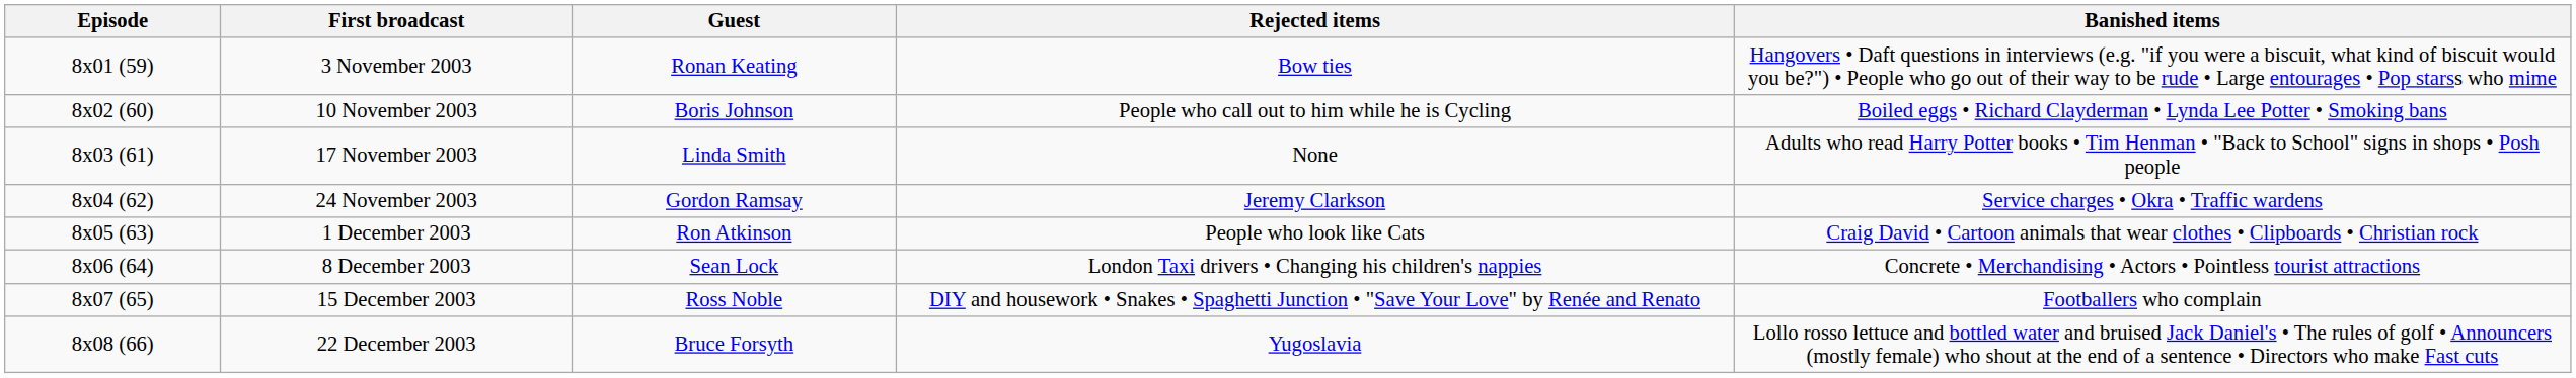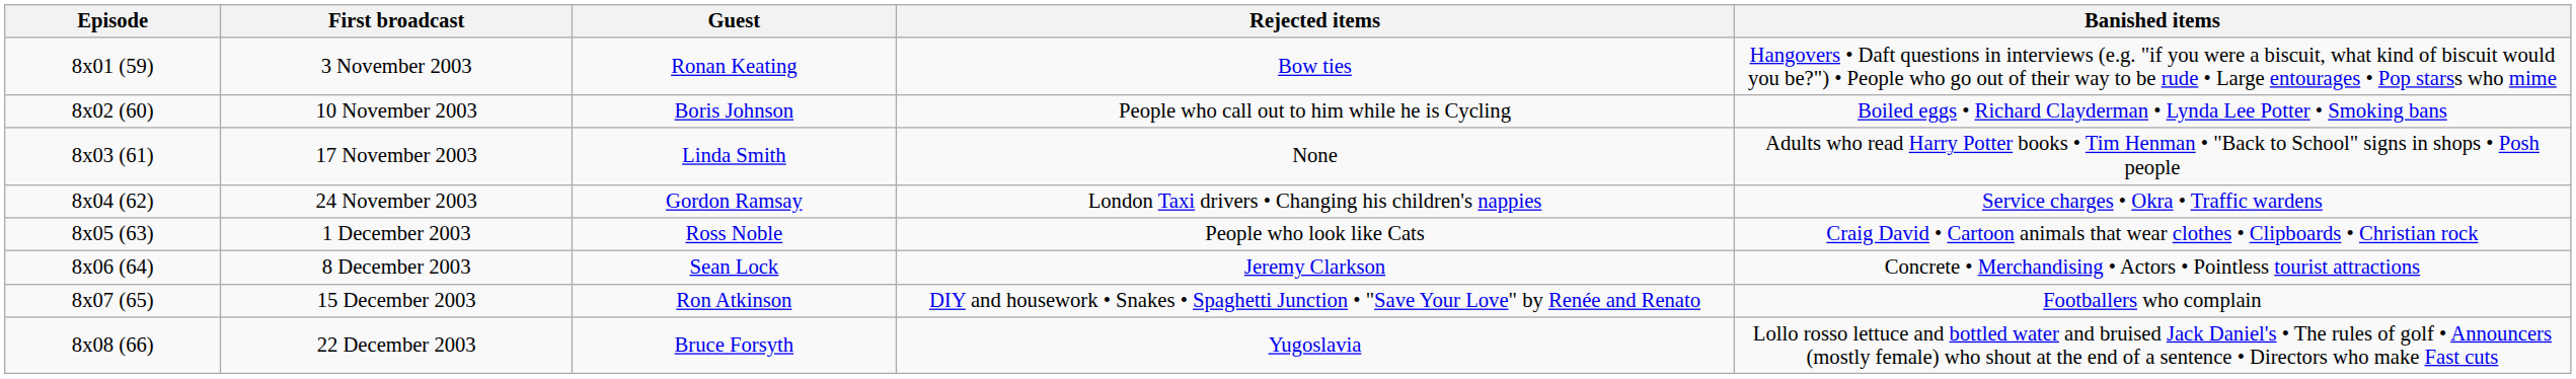24 November 2003 | Rejected items: Jeremy Clarkson -> London Taxi drivers • Changing his children's nappies
1 December 2003 | Guest: Ron Atkinson -> Ross Noble
8 December 2003 | Rejected items: London Taxi drivers • Changing his children's nappies -> Jeremy Clarkson
15 December 2003 | Guest: Ross Noble -> Ron Atkinson
